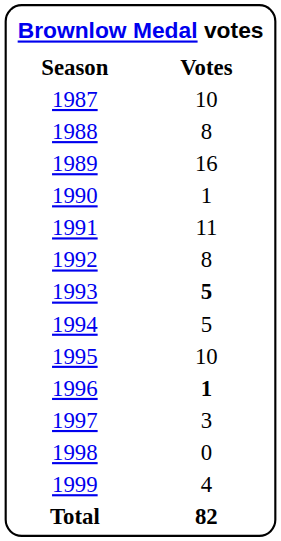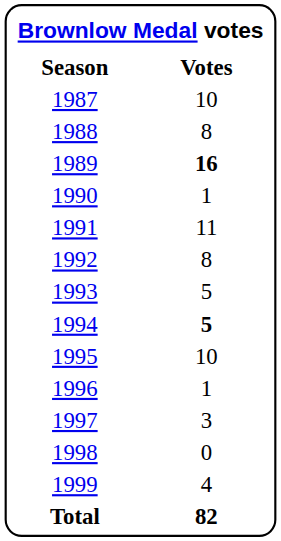1989 | Votes: normal -> bold
1993 | Votes: bold -> normal
1994 | Votes: normal -> bold
1996 | Votes: bold -> normal
